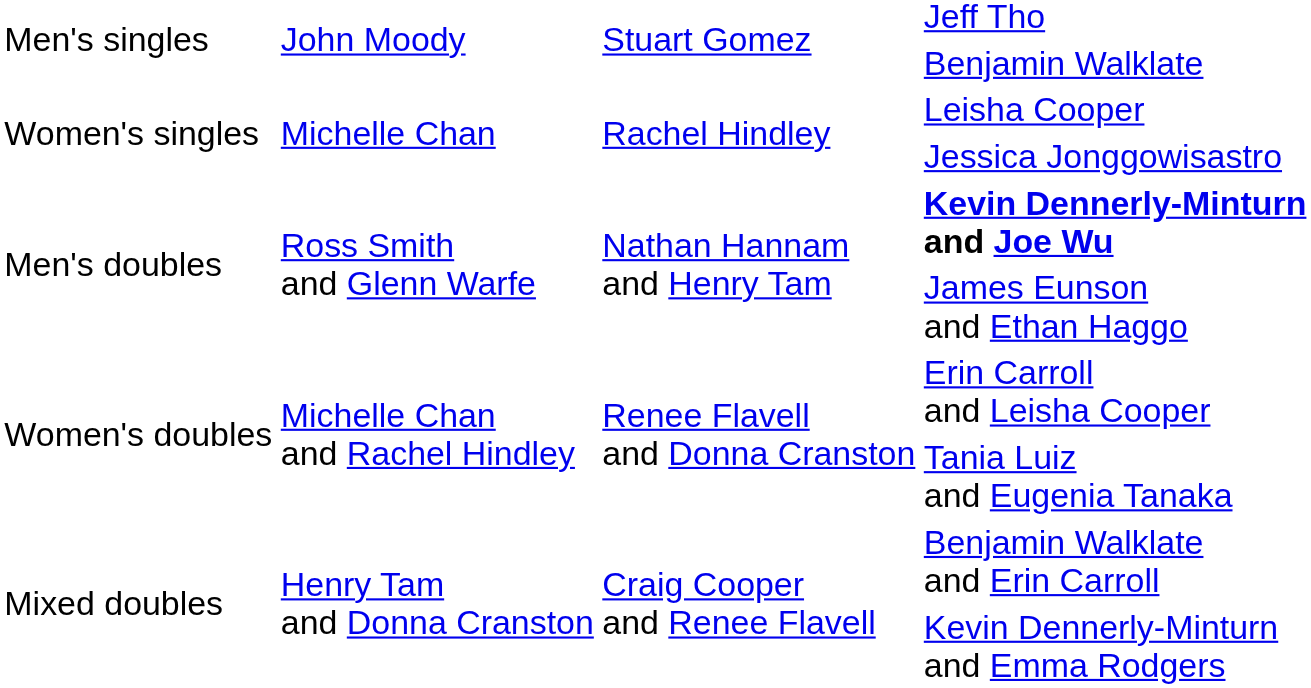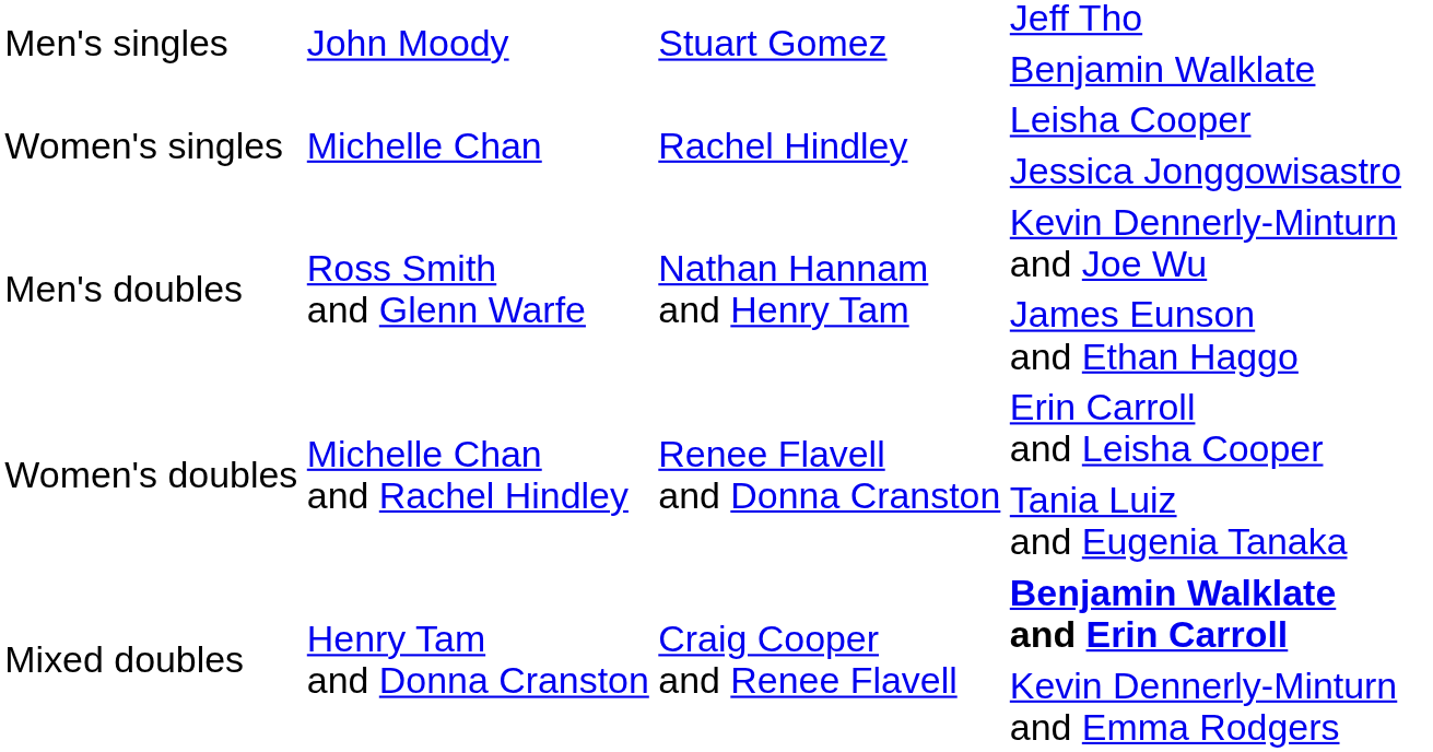Kevin Dennerly-Minturn and Joe Wu | column 4: bold -> normal
Benjamin Walklate and Erin Carroll | column 4: normal -> bold
